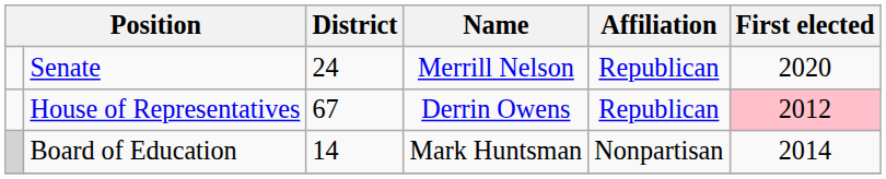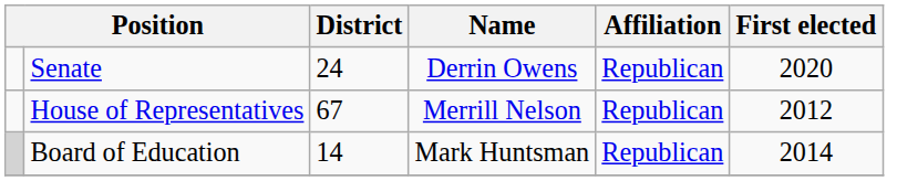Senate | Name: Merrill Nelson -> Derrin Owens
House of Representatives | Name: Derrin Owens -> Merrill Nelson
House of Representatives | First elected: pink background -> no background
Board of Education | Affiliation: Nonpartisan -> Republican
